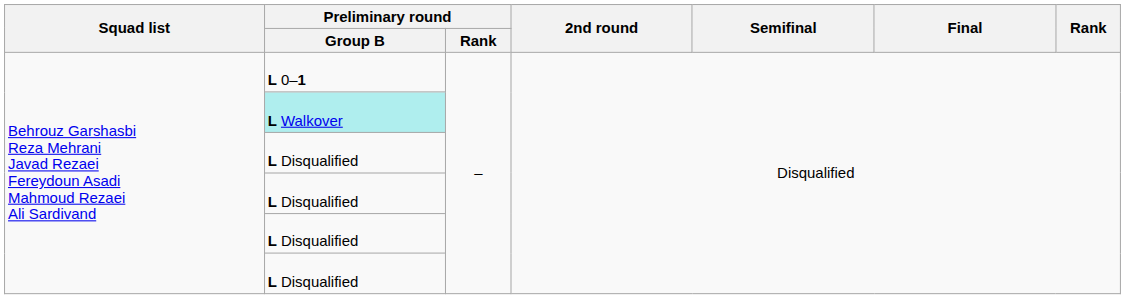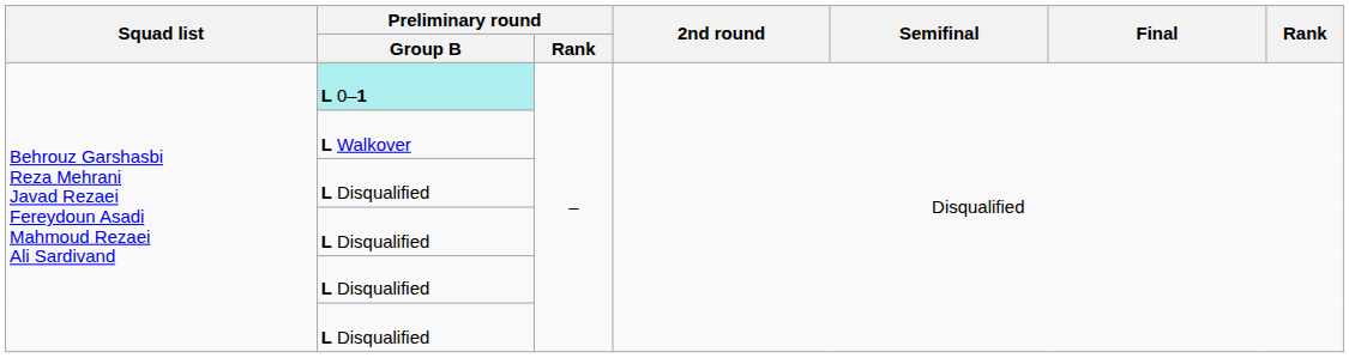L 0–1 | Preliminary round / Group B: no background -> paleturquoise background
L Walkover | Preliminary round / Group B: paleturquoise background -> no background
